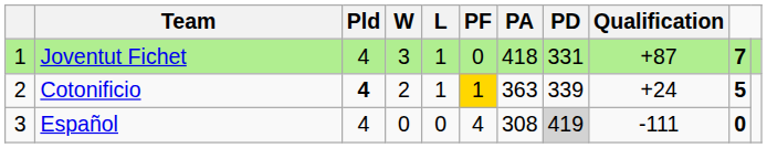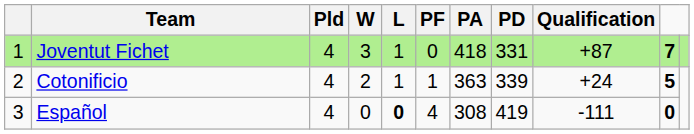Cotonificio | Pld: bold -> normal
Cotonificio | PF: gold background -> no background
Español | L: normal -> bold
Español | PD: lightgrey background -> no background
